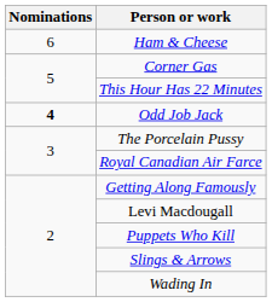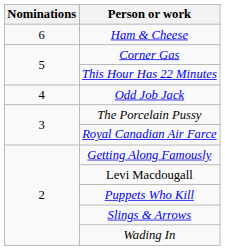Odd Job Jack | Nominations: bold -> normal
